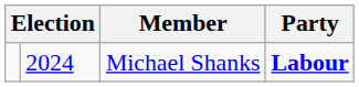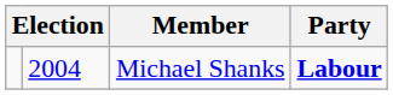Michael Shanks | column 2: 2024 -> 2004
